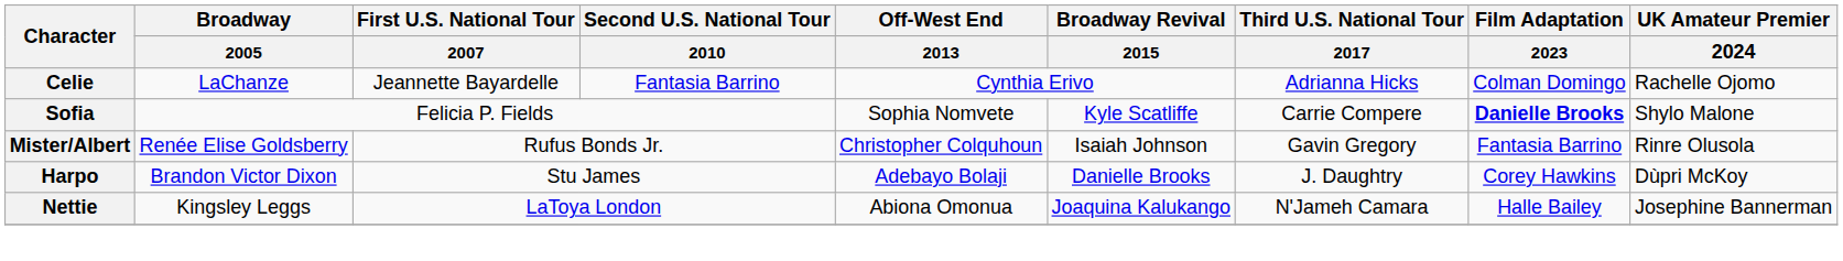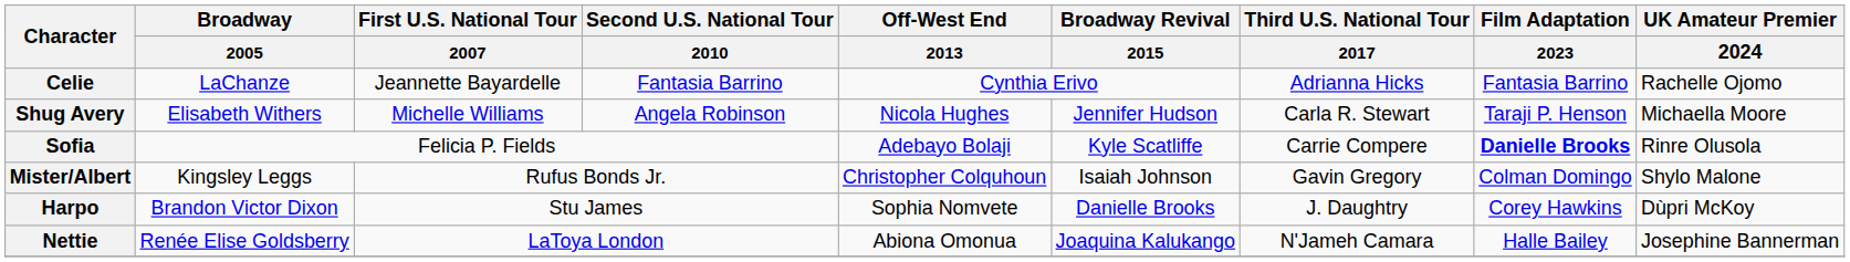Celie | Film Adaptation / 2023: Colman Domingo -> Fantasia Barrino
+ row: Shug Avery | Elisabeth Withers | Michelle Williams | Angela Robinson | Nicola Hughes | Jennifer Hudson | Carla R. Stewart | Taraji P. Henson | Michaella Moore
Sofia | Off-West End / 2013: Sophia Nomvete -> Adebayo Bolaji
Sofia | UK Amateur Premier / 2024: Shylo Malone -> Rinre Olusola
Mister/Albert | Broadway / 2005: Renée Elise Goldsberry -> Kingsley Leggs
Mister/Albert | Film Adaptation / 2023: Fantasia Barrino -> Colman Domingo
Mister/Albert | UK Amateur Premier / 2024: Rinre Olusola -> Shylo Malone
Harpo | Off-West End / 2013: Adebayo Bolaji -> Sophia Nomvete
Nettie | Broadway / 2005: Kingsley Leggs -> Renée Elise Goldsberry
